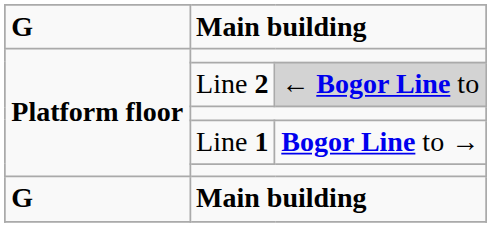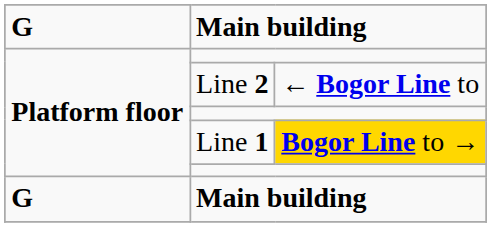Line 2 | column 3: lightgrey background -> no background
Line 1 | column 3: no background -> gold background
